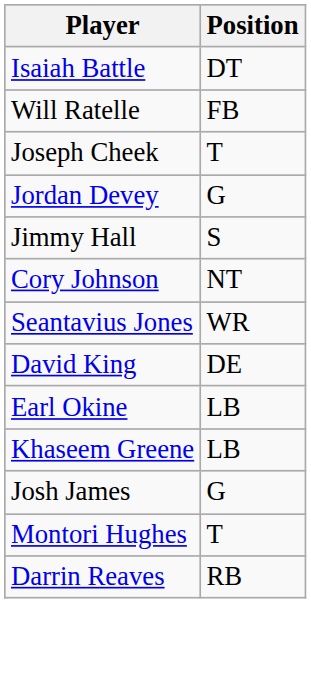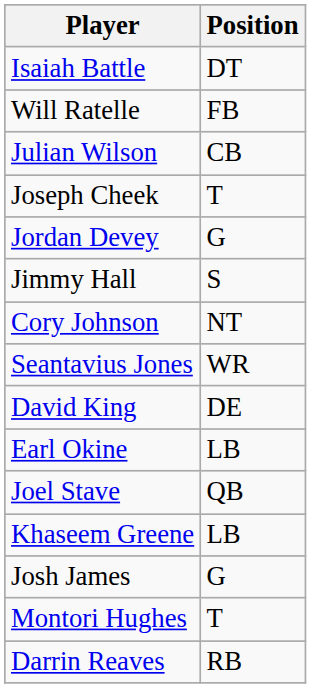+ row: Julian Wilson | CB
+ row: Joel Stave | QB
